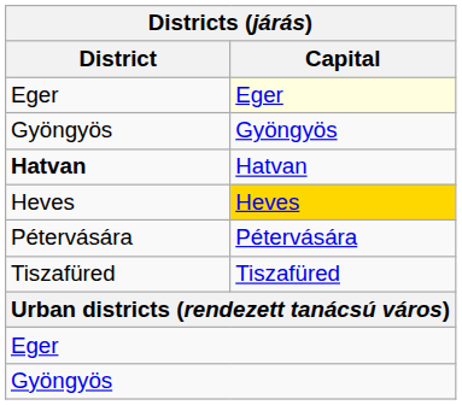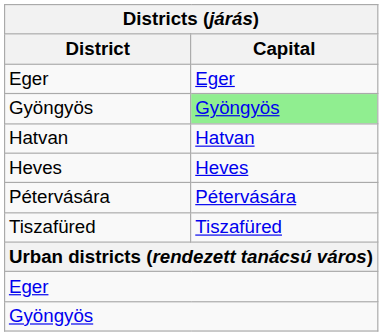row 3 | Capital: lightyellow background -> no background
row 4 | Capital: no background -> lightgreen background
row 5 | District: bold -> normal
row 6 | Capital: gold background -> no background
